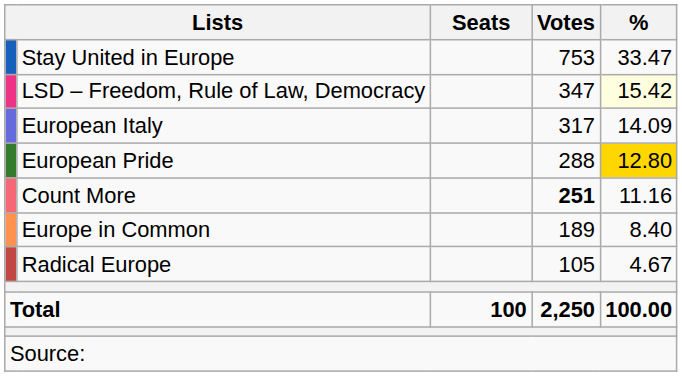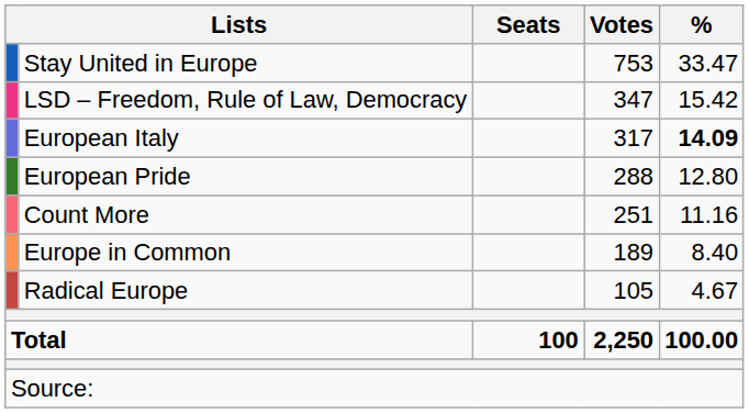LSD – Freedom, Rule of Law, Democracy | %: lightyellow background -> no background
European Italy | %: normal -> bold
European Pride | %: gold background -> no background
Count More | Votes: bold -> normal
